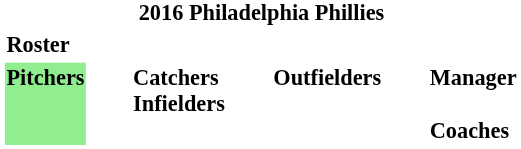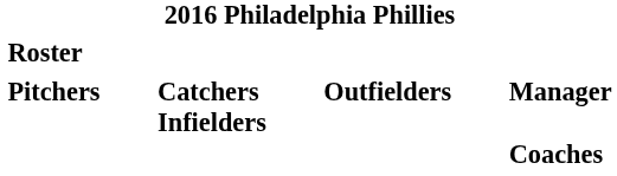Pitchers | column 1: lightgreen background -> no background
